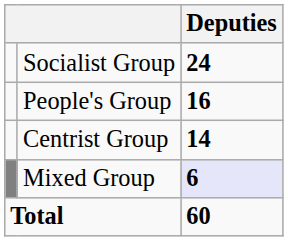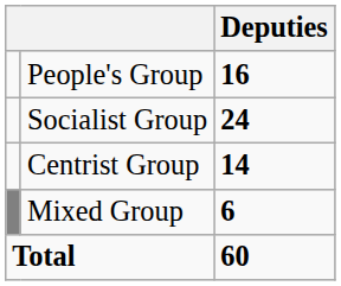rows swapped: Socialist Group <-> People's Group
Mixed Group | Deputies: lavender background -> no background
